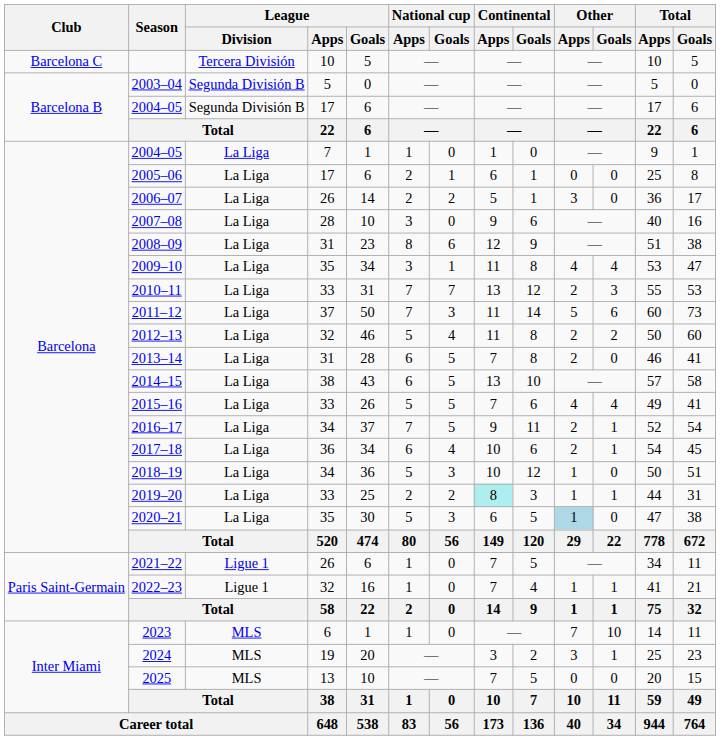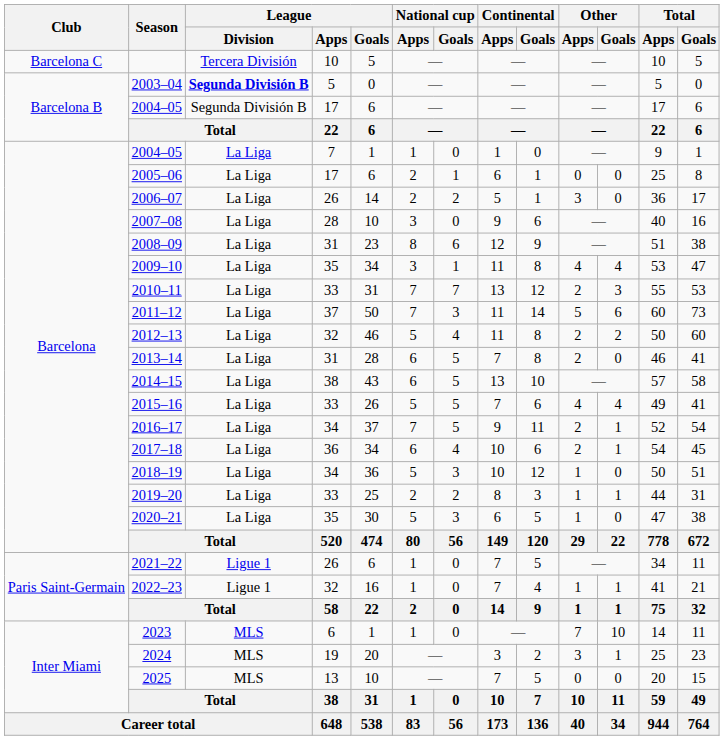2003–04 | League / Division: normal -> bold
2019–20 | Continental / Apps: paleturquoise background -> no background
2020–21 | Other / Apps: lightblue background -> no background
